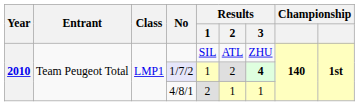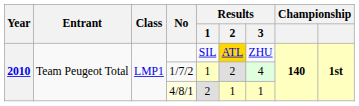row 3 | Results / 2: no background -> gold background
row 4 | No: lavender background -> no background
row 4 | Results / 3: bold -> normal
row 5 | No: no background -> lightyellow background
